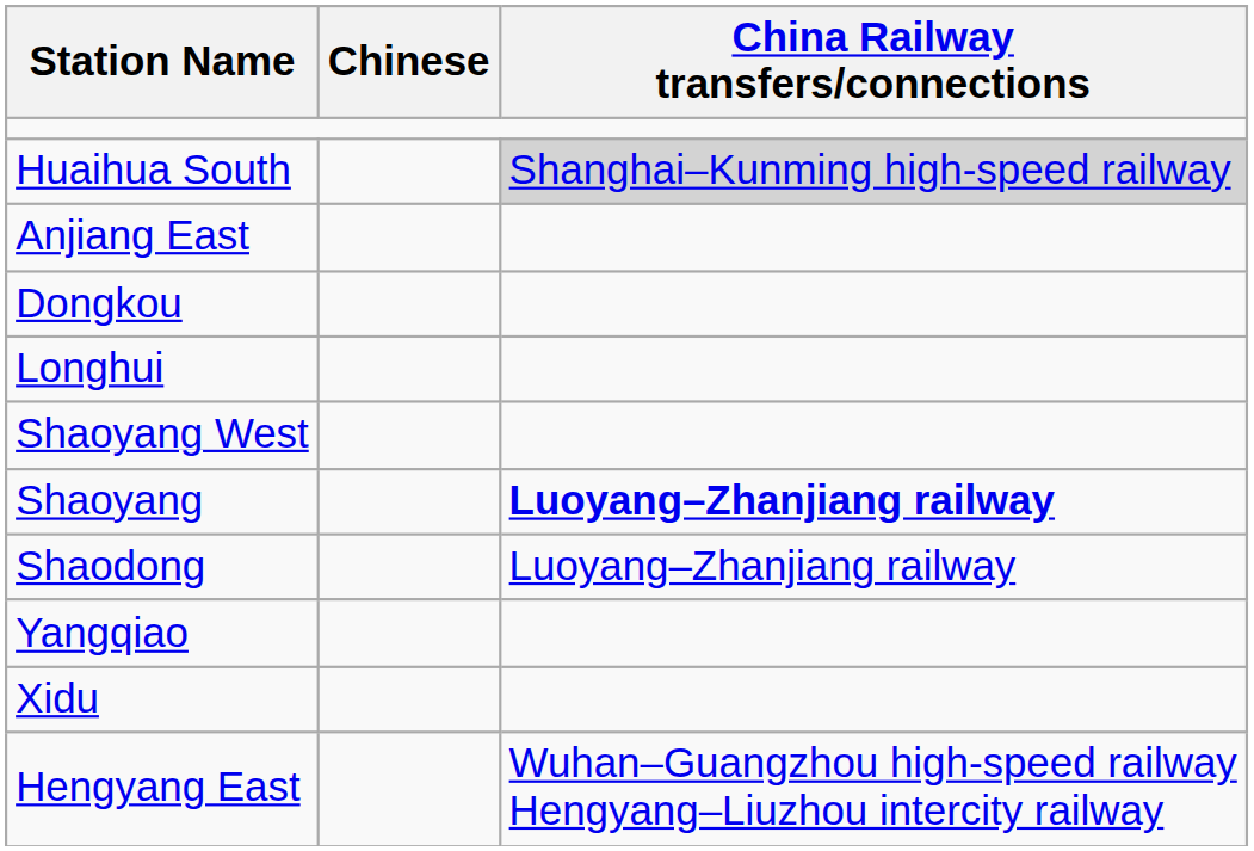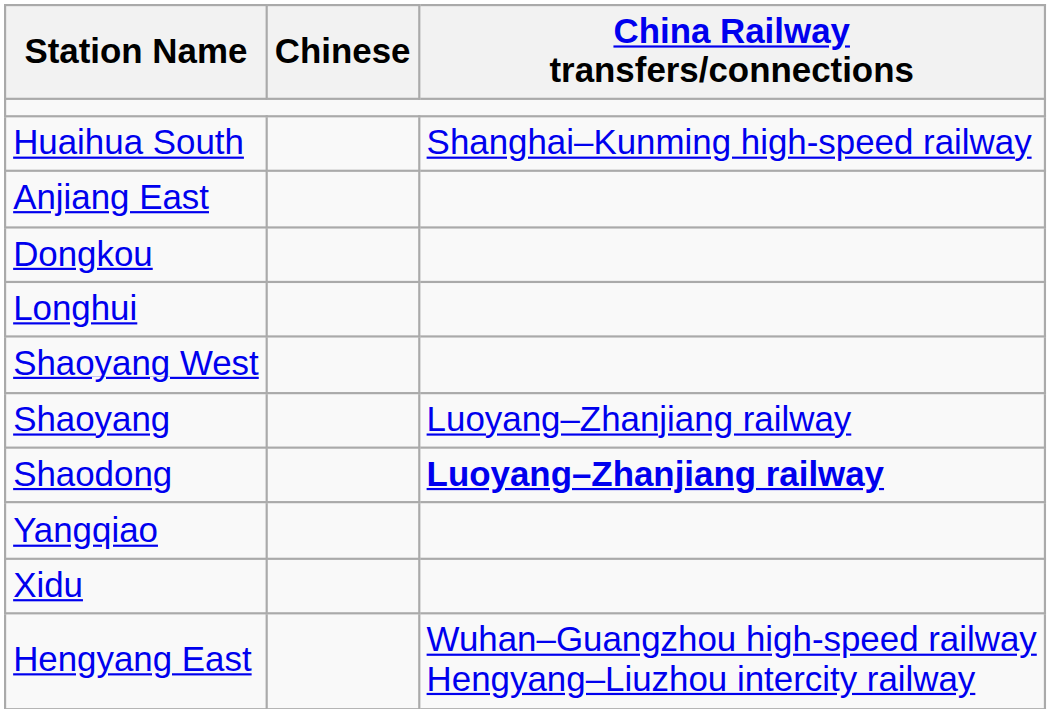Huaihua South | China Railway transfers/connections: lightgrey background -> no background
Shaoyang | China Railway transfers/connections: bold -> normal
Shaodong | China Railway transfers/connections: normal -> bold
